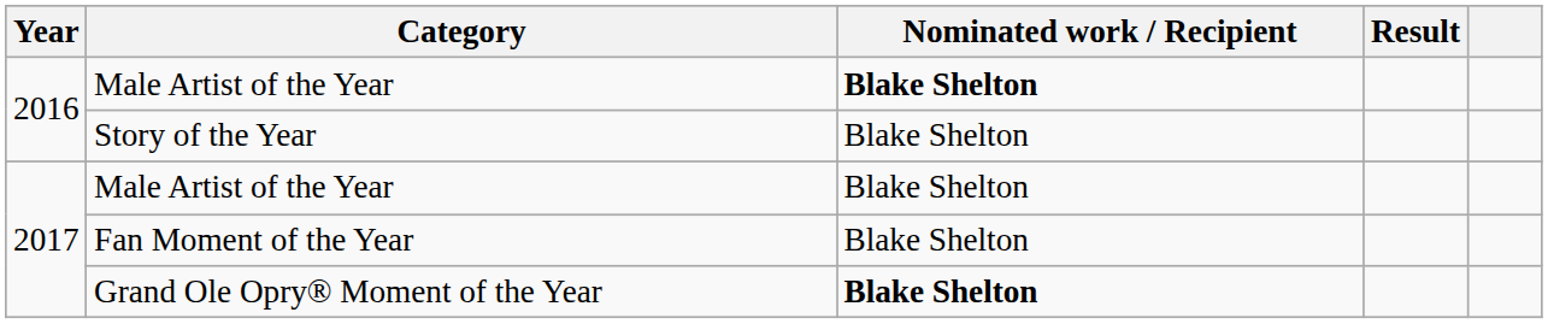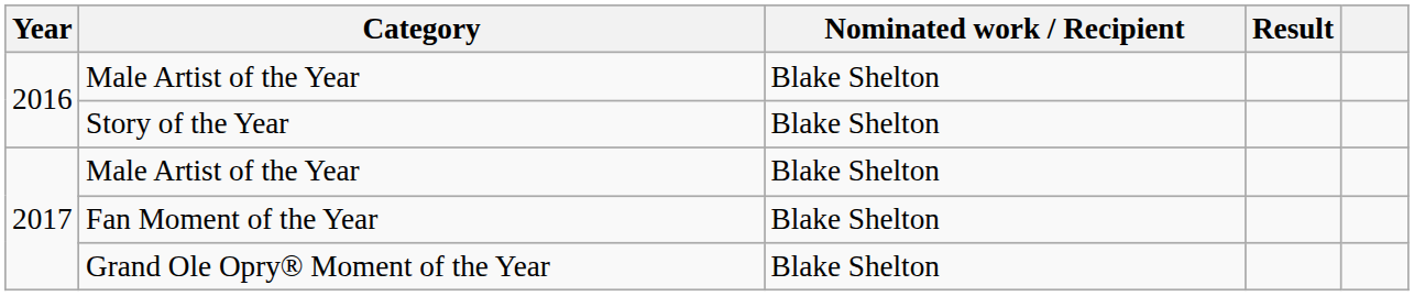2016 / Male Artist of the Year | Nominated work / Recipient: bold -> normal
Grand Ole Opry® Moment of the Year | Nominated work / Recipient: bold -> normal
